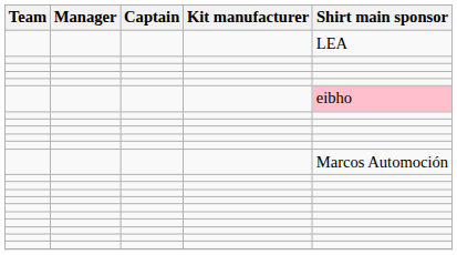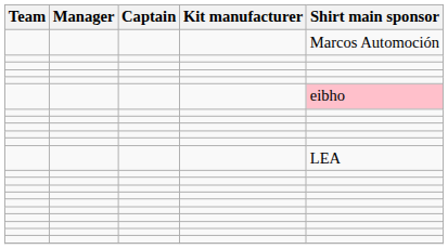row 2 | Shirt main sponsor: LEA -> Marcos Automoción
row 13 | Shirt main sponsor: Marcos Automoción -> LEA
